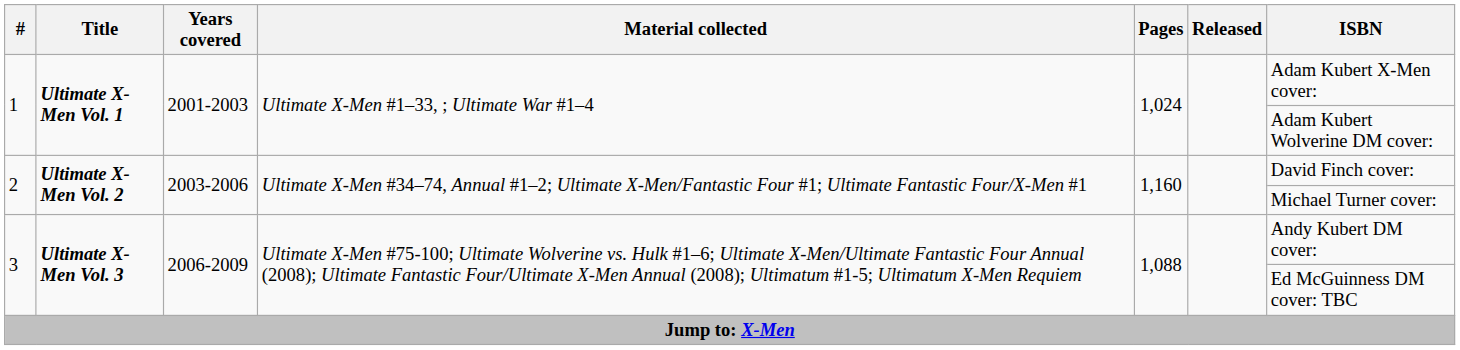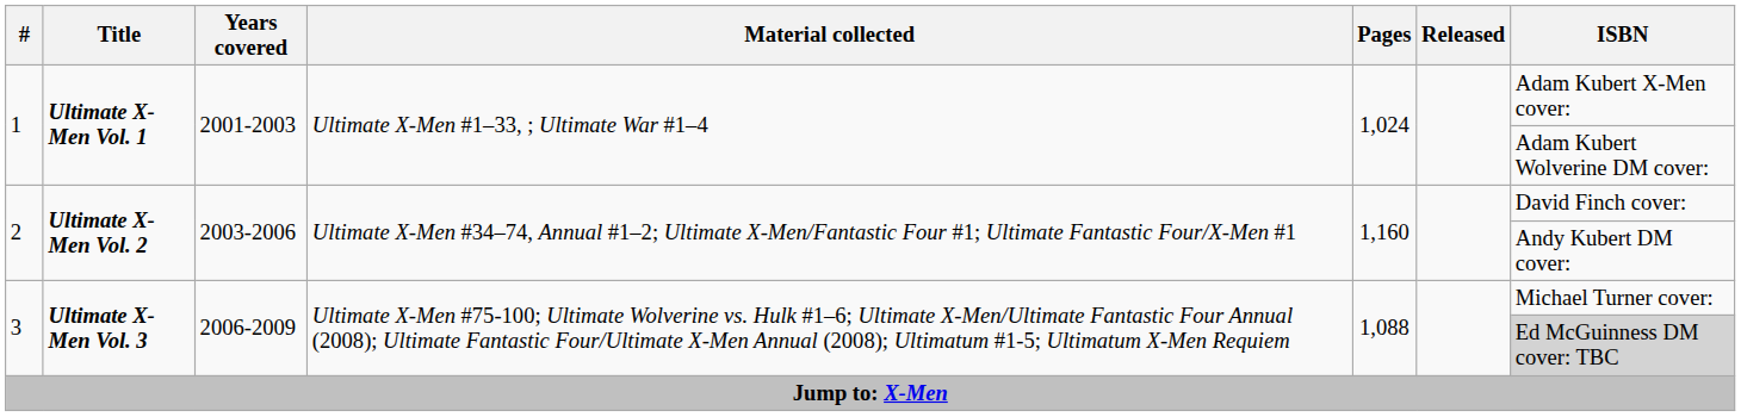row 5 | ISBN: Michael Turner cover: -> Andy Kubert DM cover:
row 6 | ISBN: Andy Kubert DM cover: -> Michael Turner cover:
row 7 | ISBN: no background -> lightgrey background
